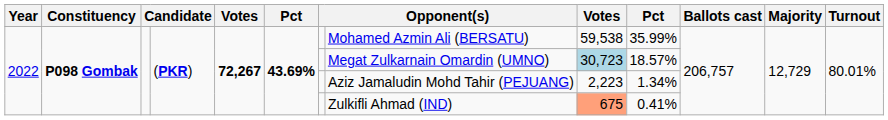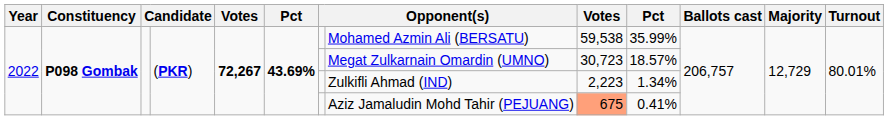row 3 | column 9: lightblue background -> no background
row 4 | column 8: Aziz Jamaludin Mohd Tahir (PEJUANG) -> Zulkifli Ahmad (IND)
row 5 | column 8: Zulkifli Ahmad (IND) -> Aziz Jamaludin Mohd Tahir (PEJUANG)
